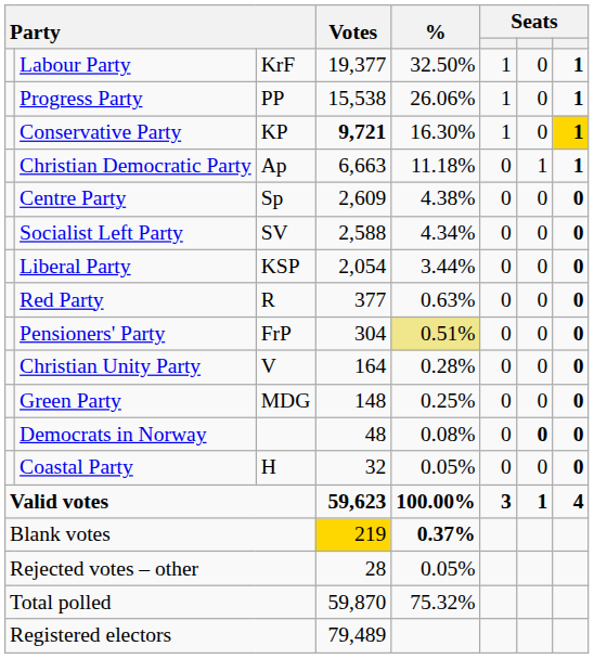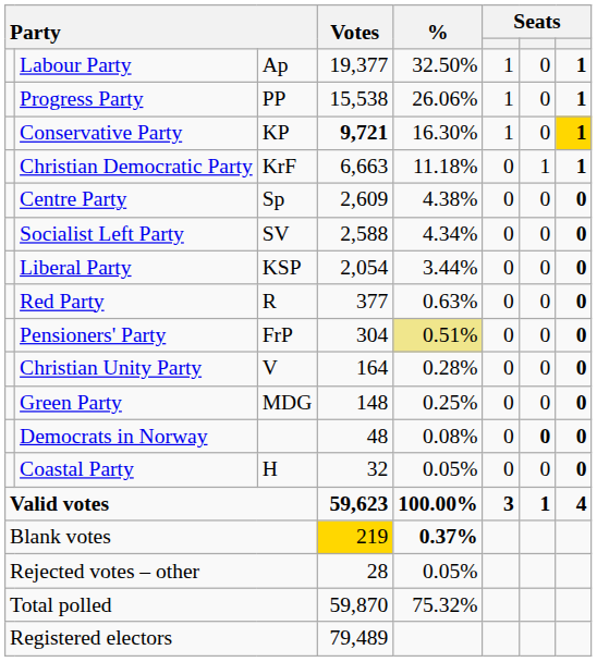Labour Party | column 3: KrF -> Ap
Christian Democratic Party | column 3: Ap -> KrF
